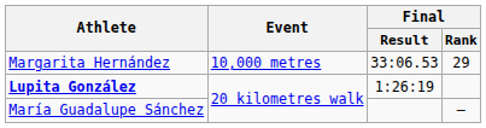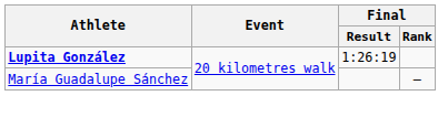- row: Margarita Hernández | 10,000 metres | 33:06.53 | 29
